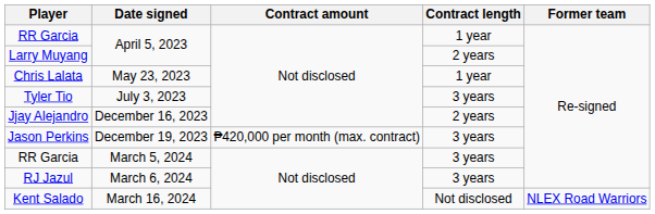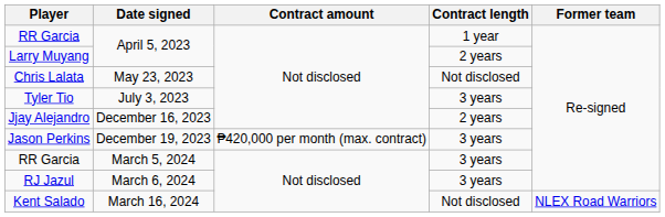Chris Lalata | Contract length: 1 year -> Not disclosed
